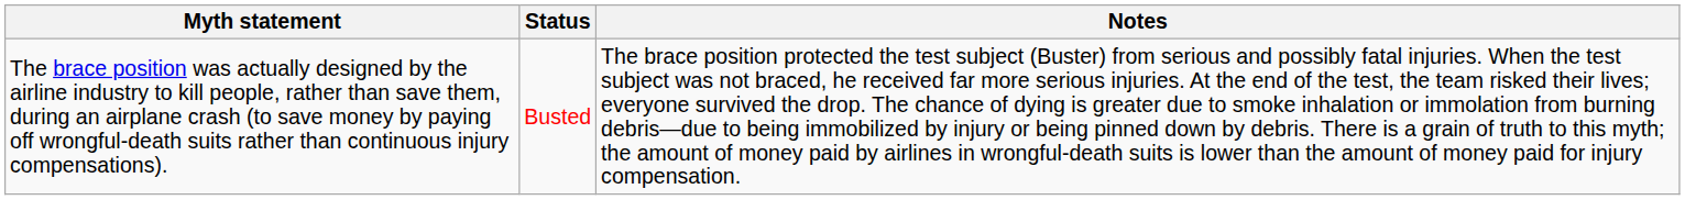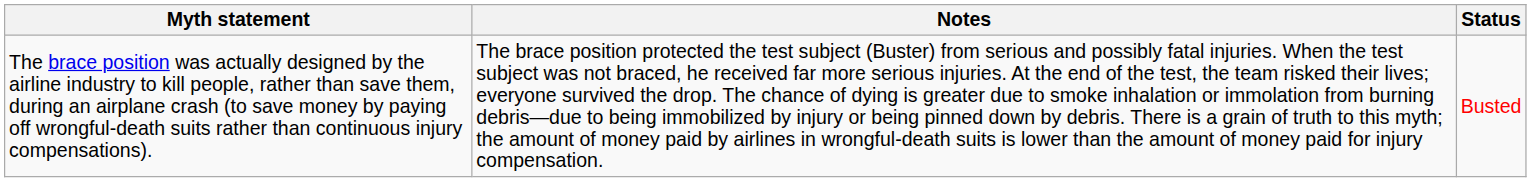columns swapped: Status <-> Notes
